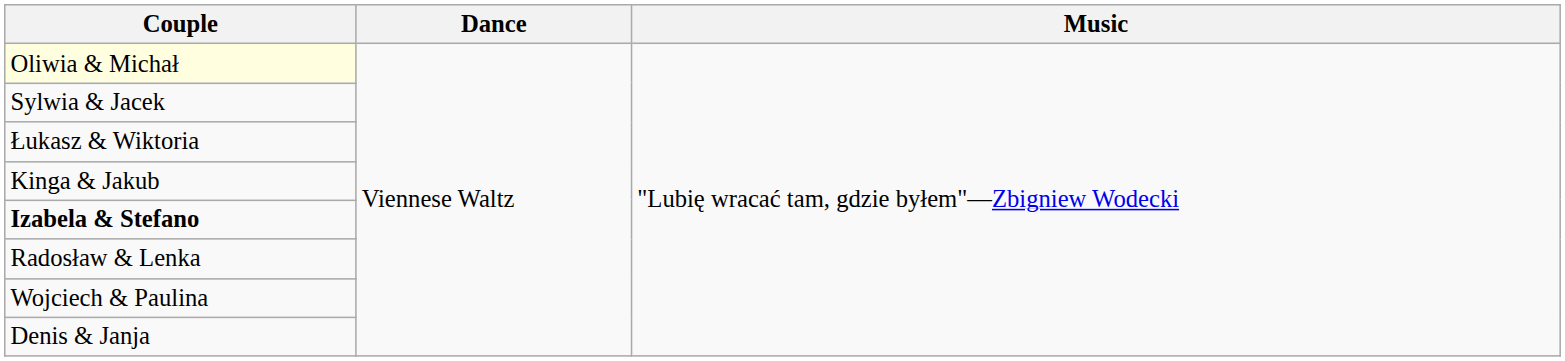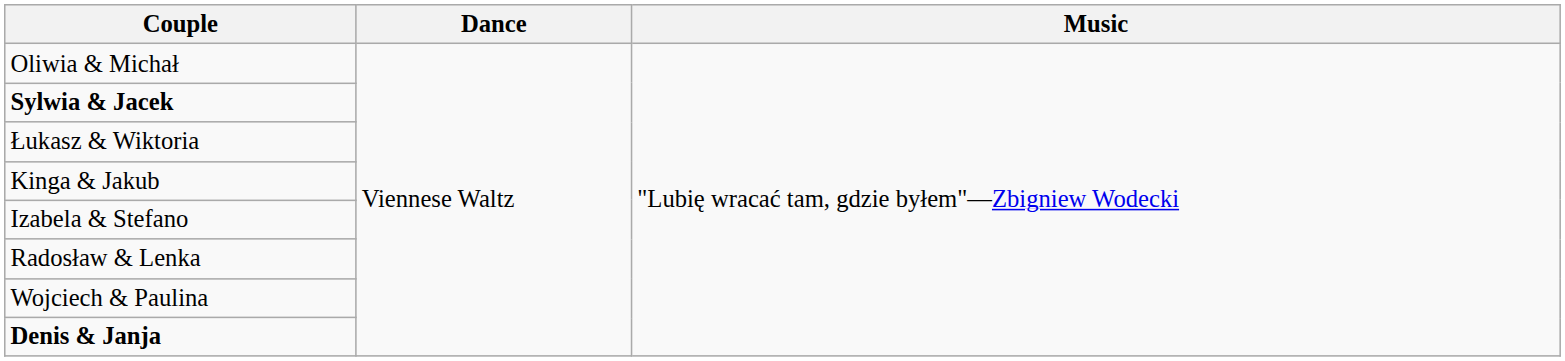Oliwia & Michał | Couple: lightyellow background -> no background
Sylwia & Jacek | Couple: normal -> bold
Izabela & Stefano | Couple: bold -> normal
Denis & Janja | Couple: normal -> bold
